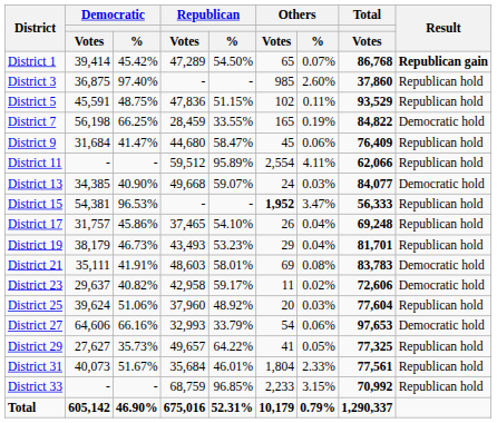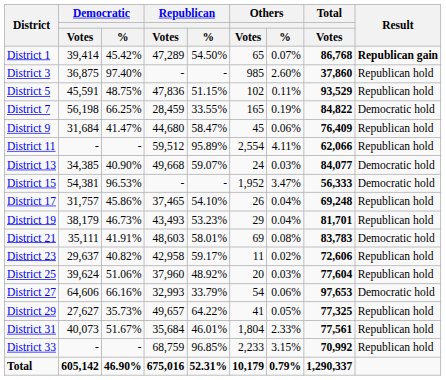District 15 | Others / Votes: bold -> normal
District 15 | Result: Republican hold -> Democratic hold
District 23 | Result: Democratic hold -> Republican hold
